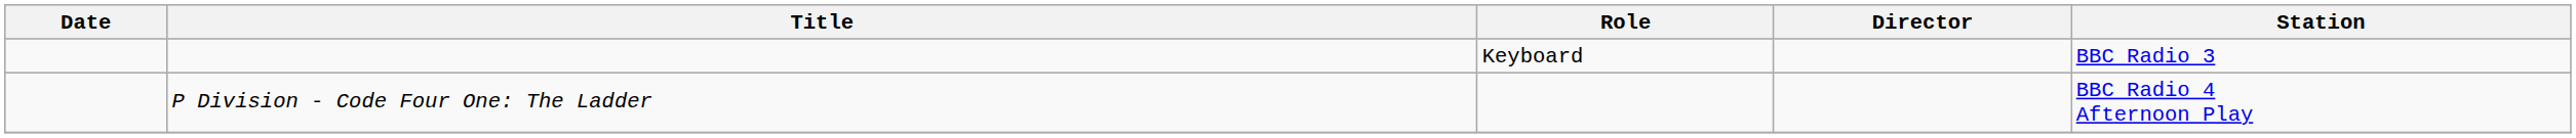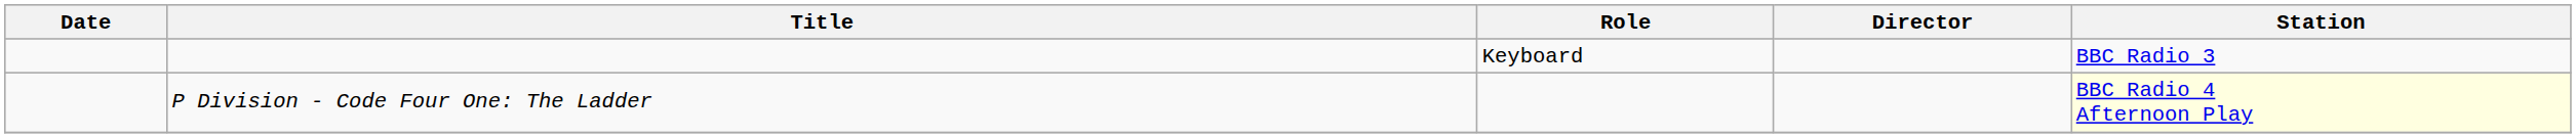P Division - Code Four One: The Ladder | Station: no background -> lightyellow background
